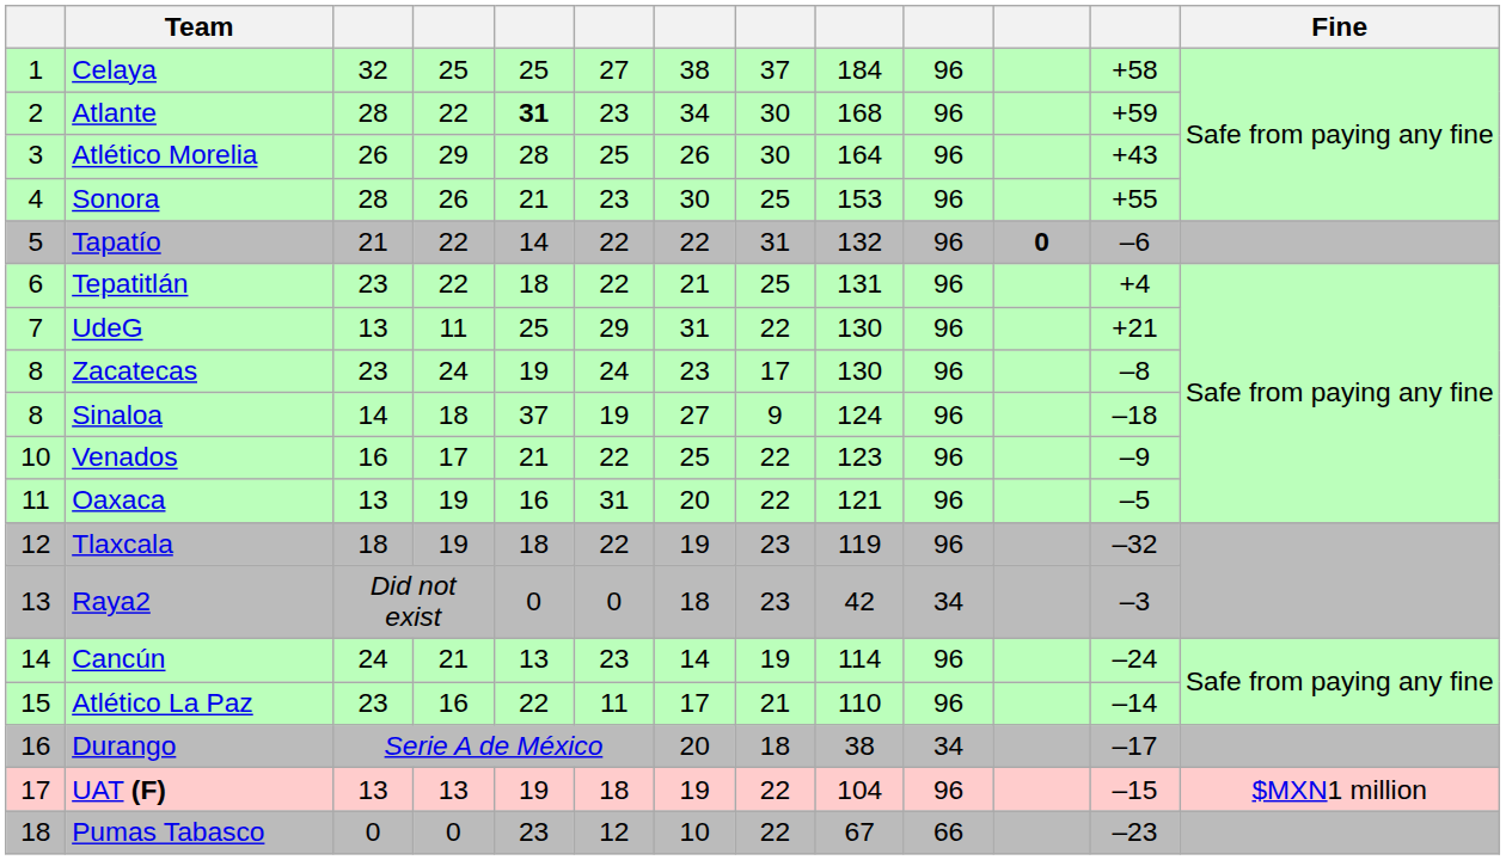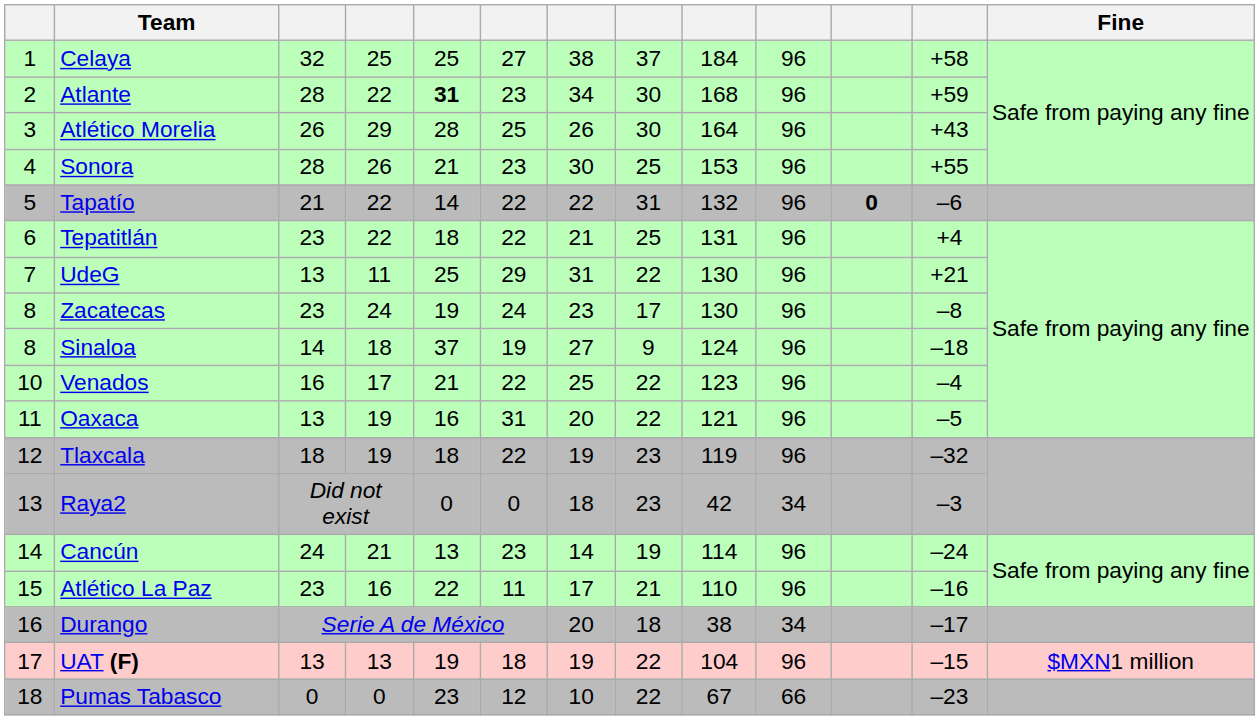Venados | column 12: –9 -> –4
Atlético La Paz | column 12: –14 -> –16
